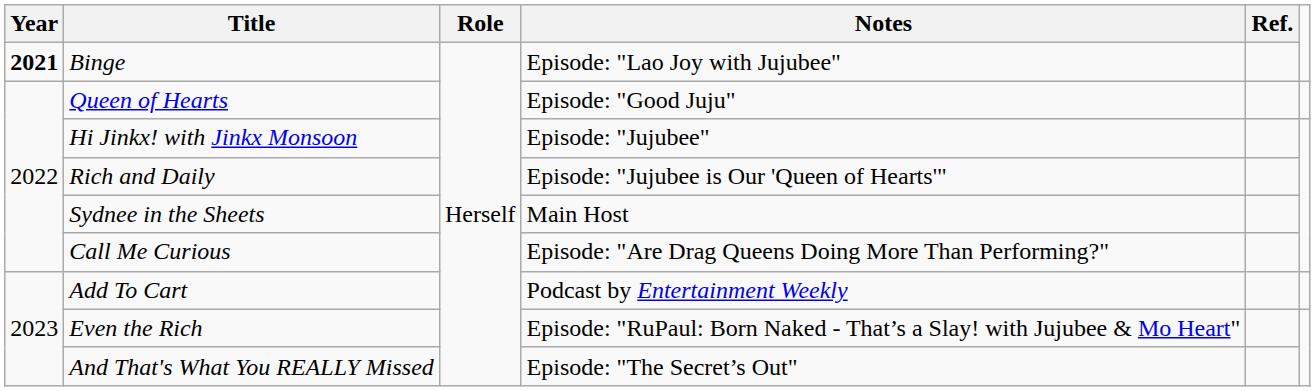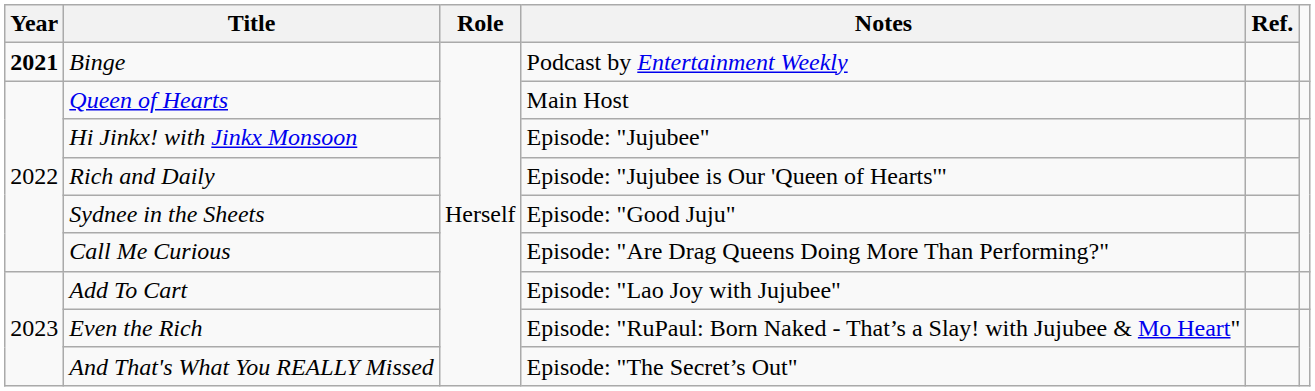Binge | Notes: Episode: "Lao Joy with Jujubee" -> Podcast by Entertainment Weekly
Queen of Hearts | Notes: Episode: "Good Juju" -> Main Host
Sydnee in the Sheets | Notes: Main Host -> Episode: "Good Juju"
Add To Cart | Notes: Podcast by Entertainment Weekly -> Episode: "Lao Joy with Jujubee"
